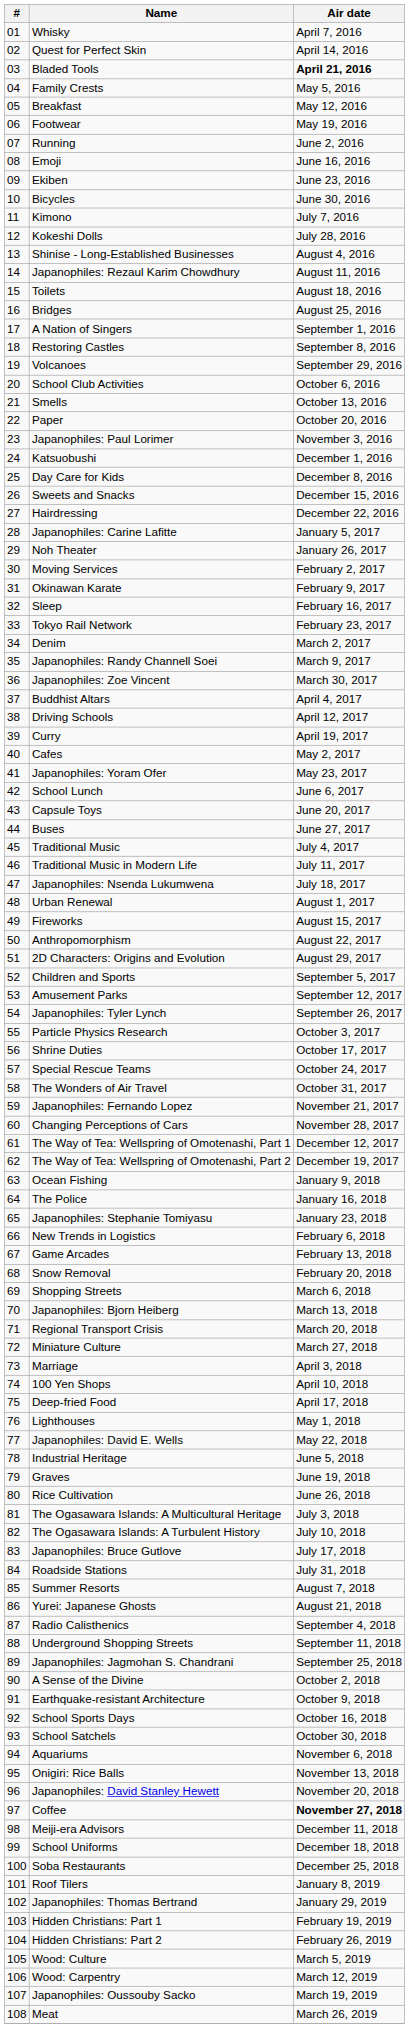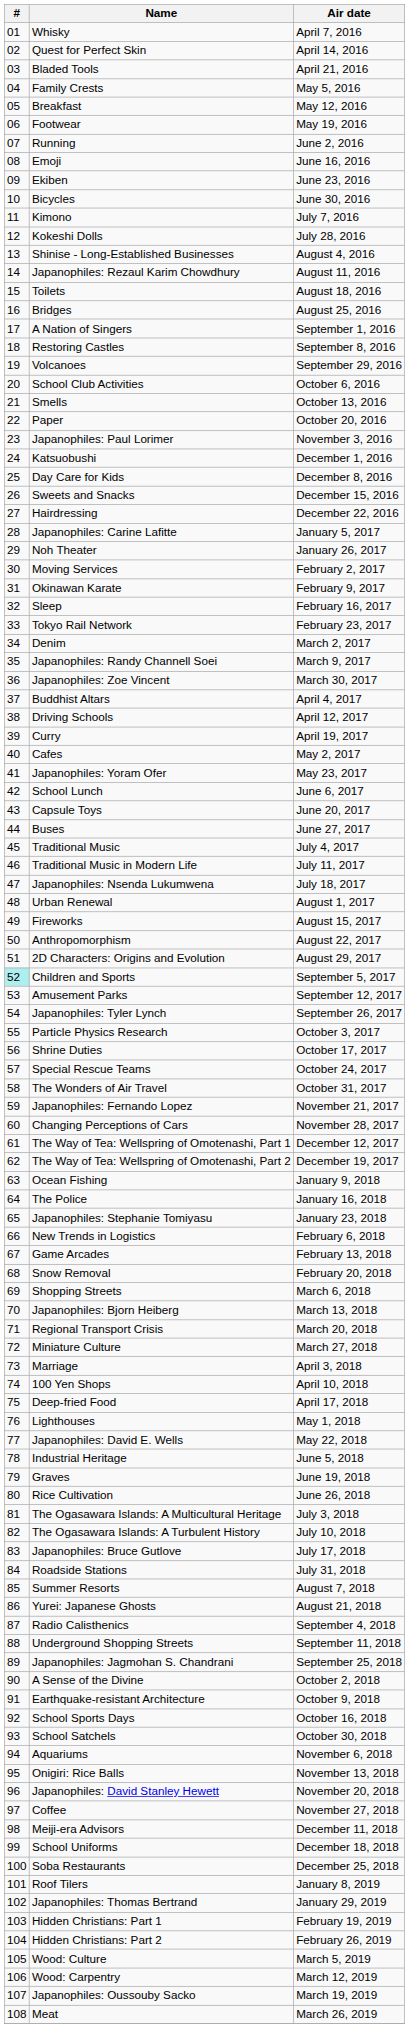Bladed Tools | Air date: bold -> normal
Children and Sports | #: no background -> paleturquoise background
Coffee | Air date: bold -> normal
